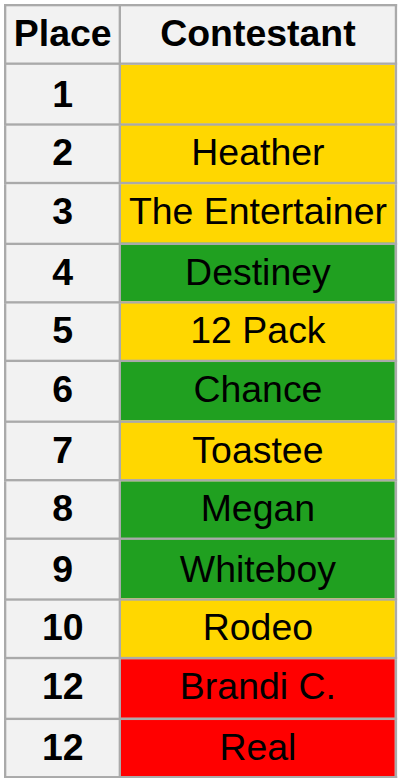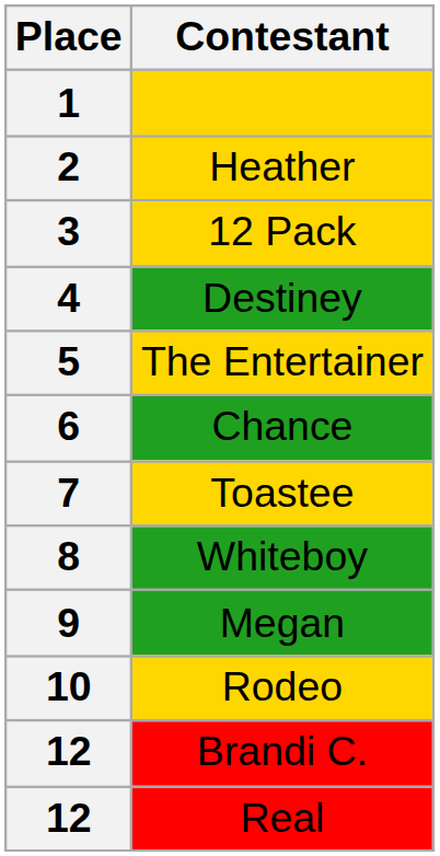row 4 | Contestant: The Entertainer -> 12 Pack
row 6 | Contestant: 12 Pack -> The Entertainer
row 9 | Contestant: Megan -> Whiteboy
row 10 | Contestant: Whiteboy -> Megan
